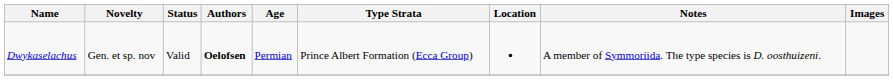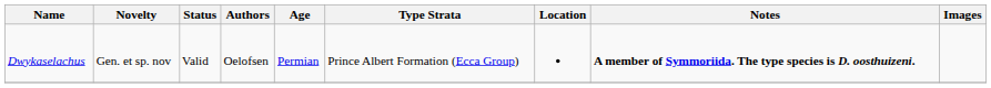Dwykaselachus | Authors: bold -> normal
Dwykaselachus | Notes: normal -> bold
